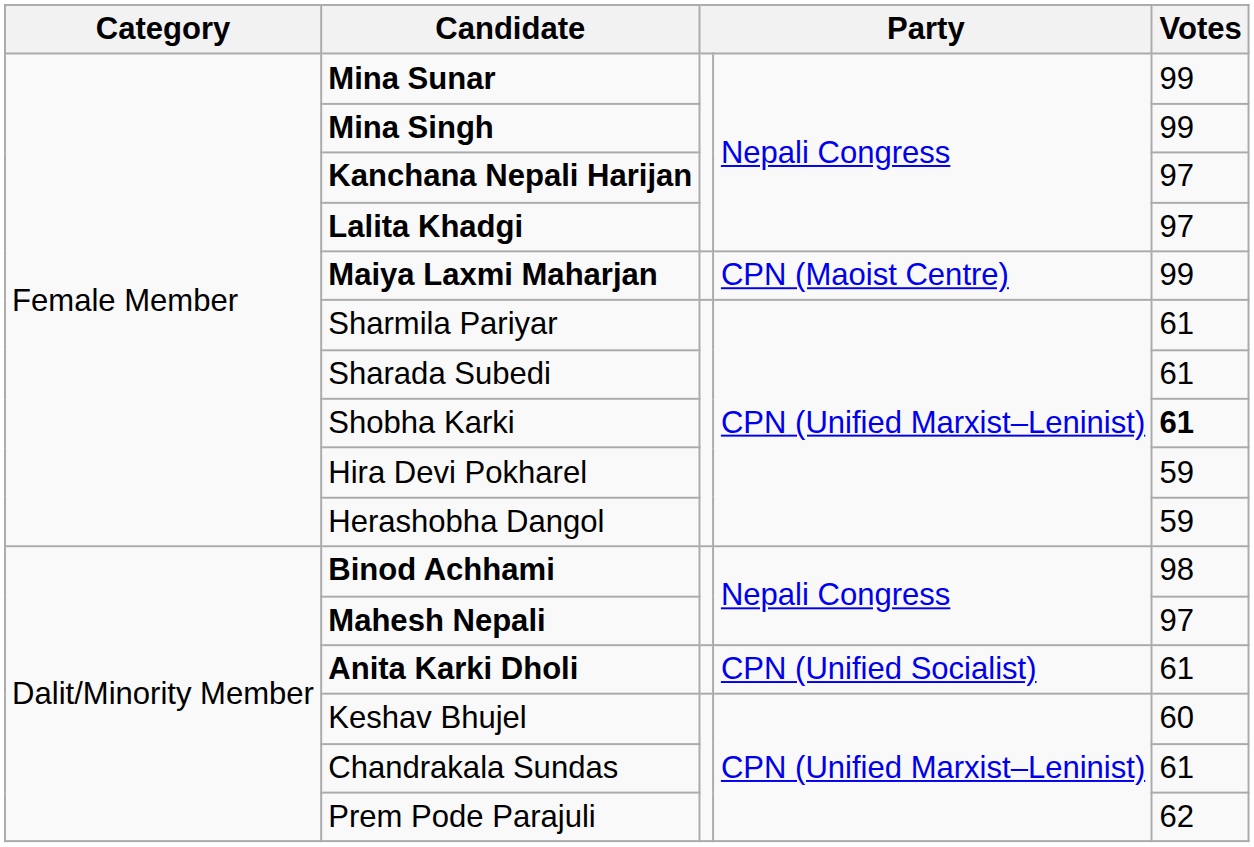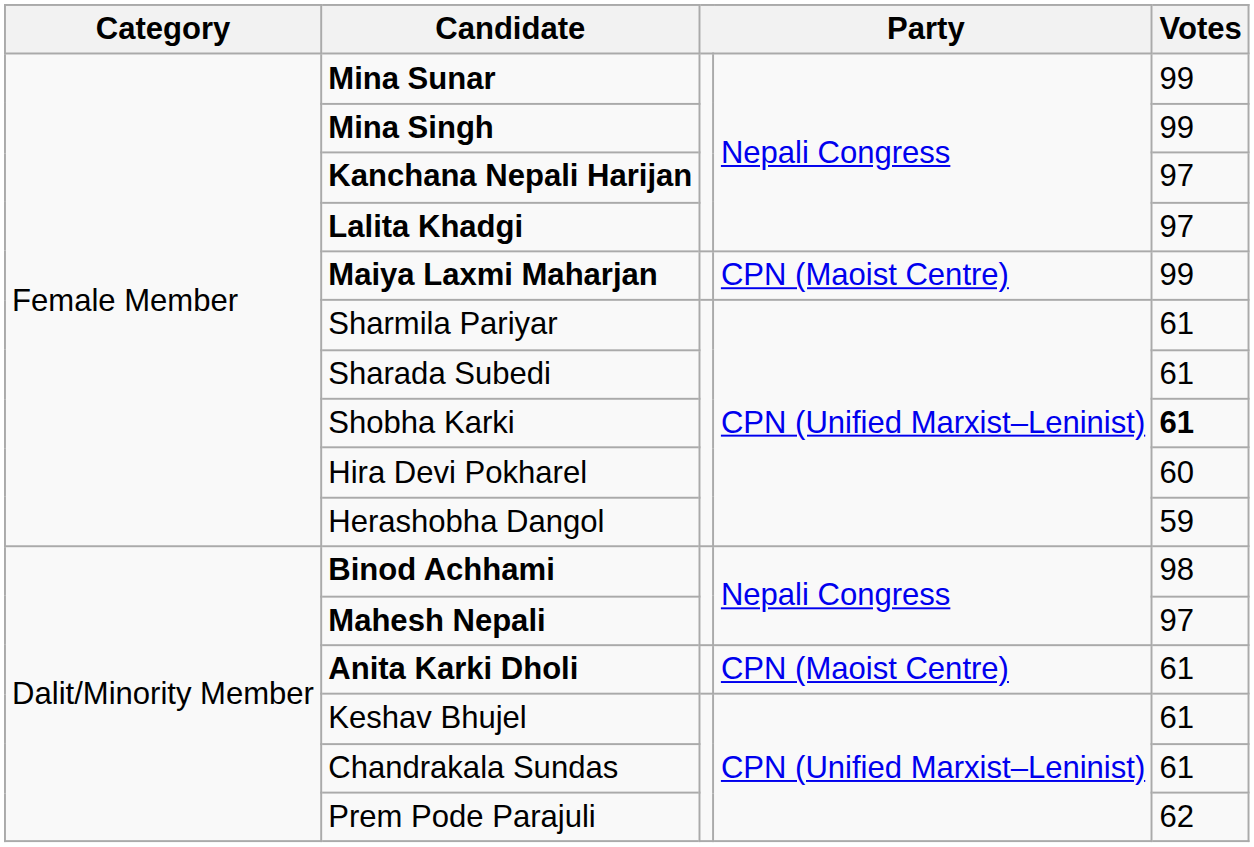Hira Devi Pokharel | Votes: 59 -> 60
Anita Karki Dholi | column 4: CPN (Unified Socialist) -> CPN (Maoist Centre)
Keshav Bhujel | Votes: 60 -> 61
